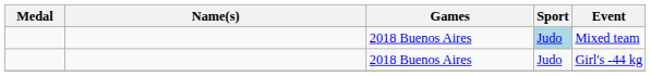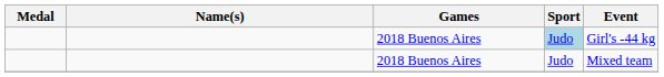row 2 | Event: Mixed team -> Girl's -44 kg
row 3 | Event: Girl's -44 kg -> Mixed team
